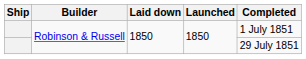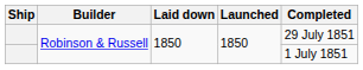row 2 | Completed: 1 July 1851 -> 29 July 1851
row 3 | Completed: 29 July 1851 -> 1 July 1851
